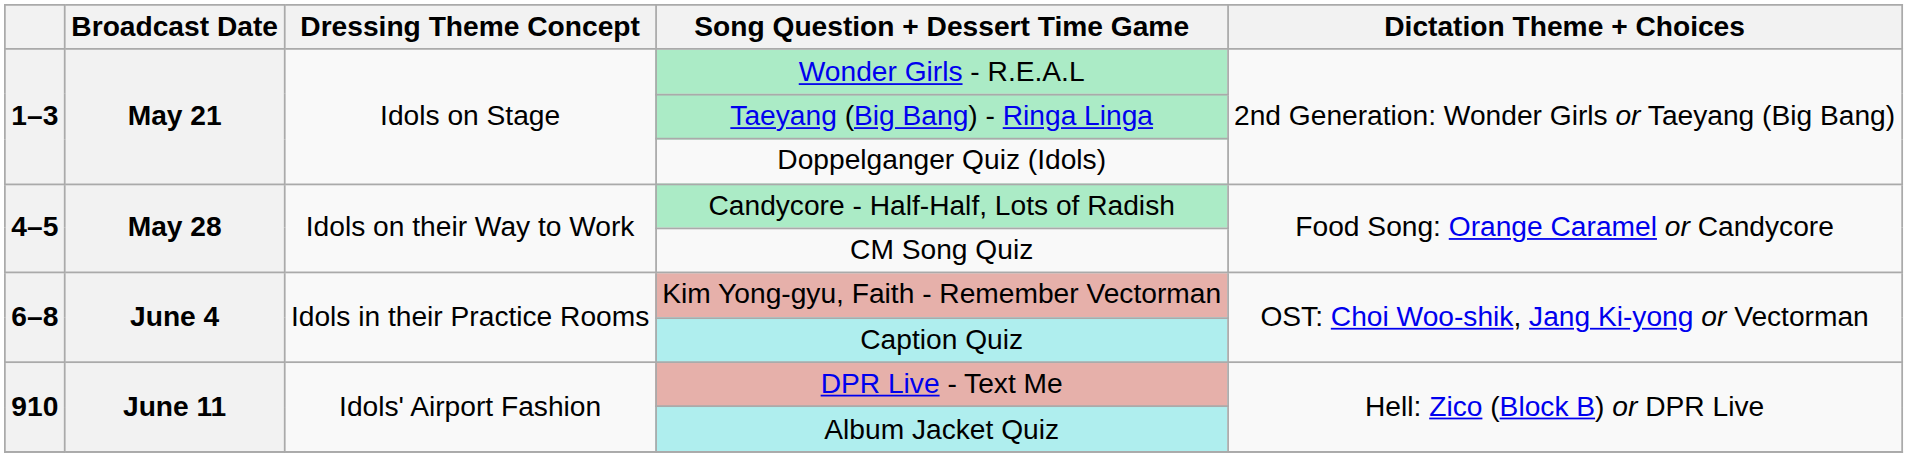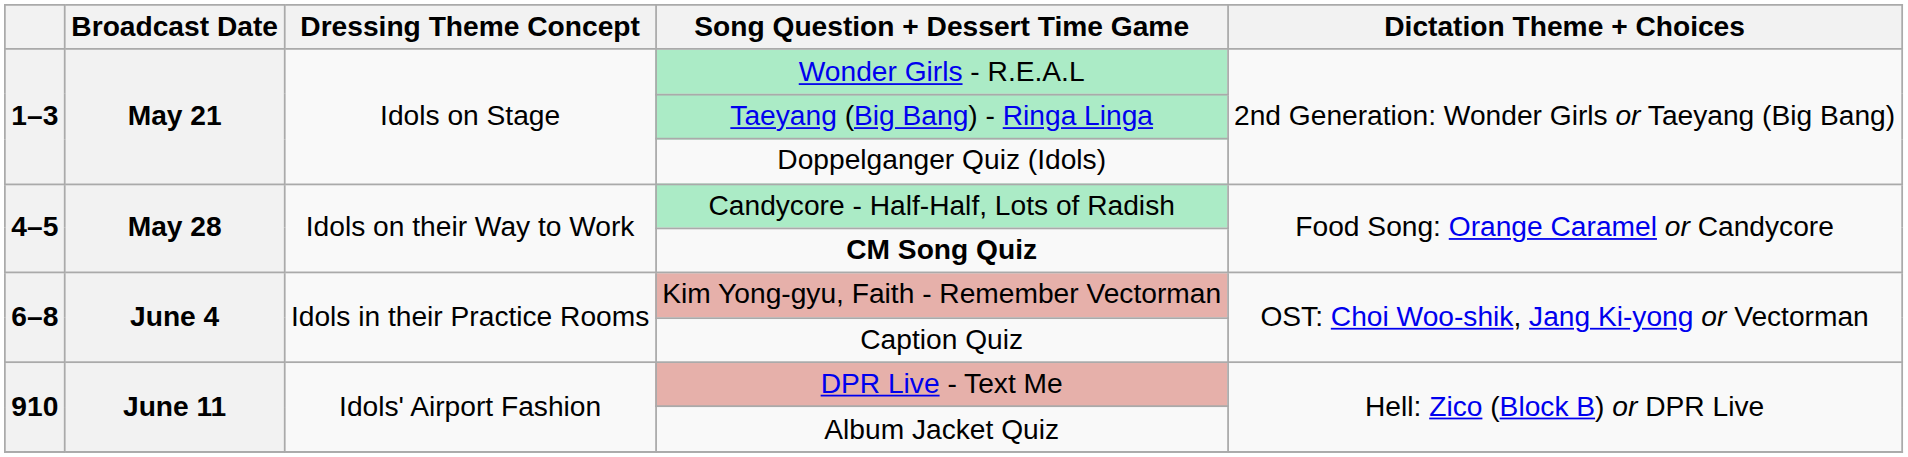CM Song Quiz | Song Question + Dessert Time Game: normal -> bold
Caption Quiz | Song Question + Dessert Time Game: paleturquoise background -> no background
Album Jacket Quiz | Song Question + Dessert Time Game: paleturquoise background -> no background
